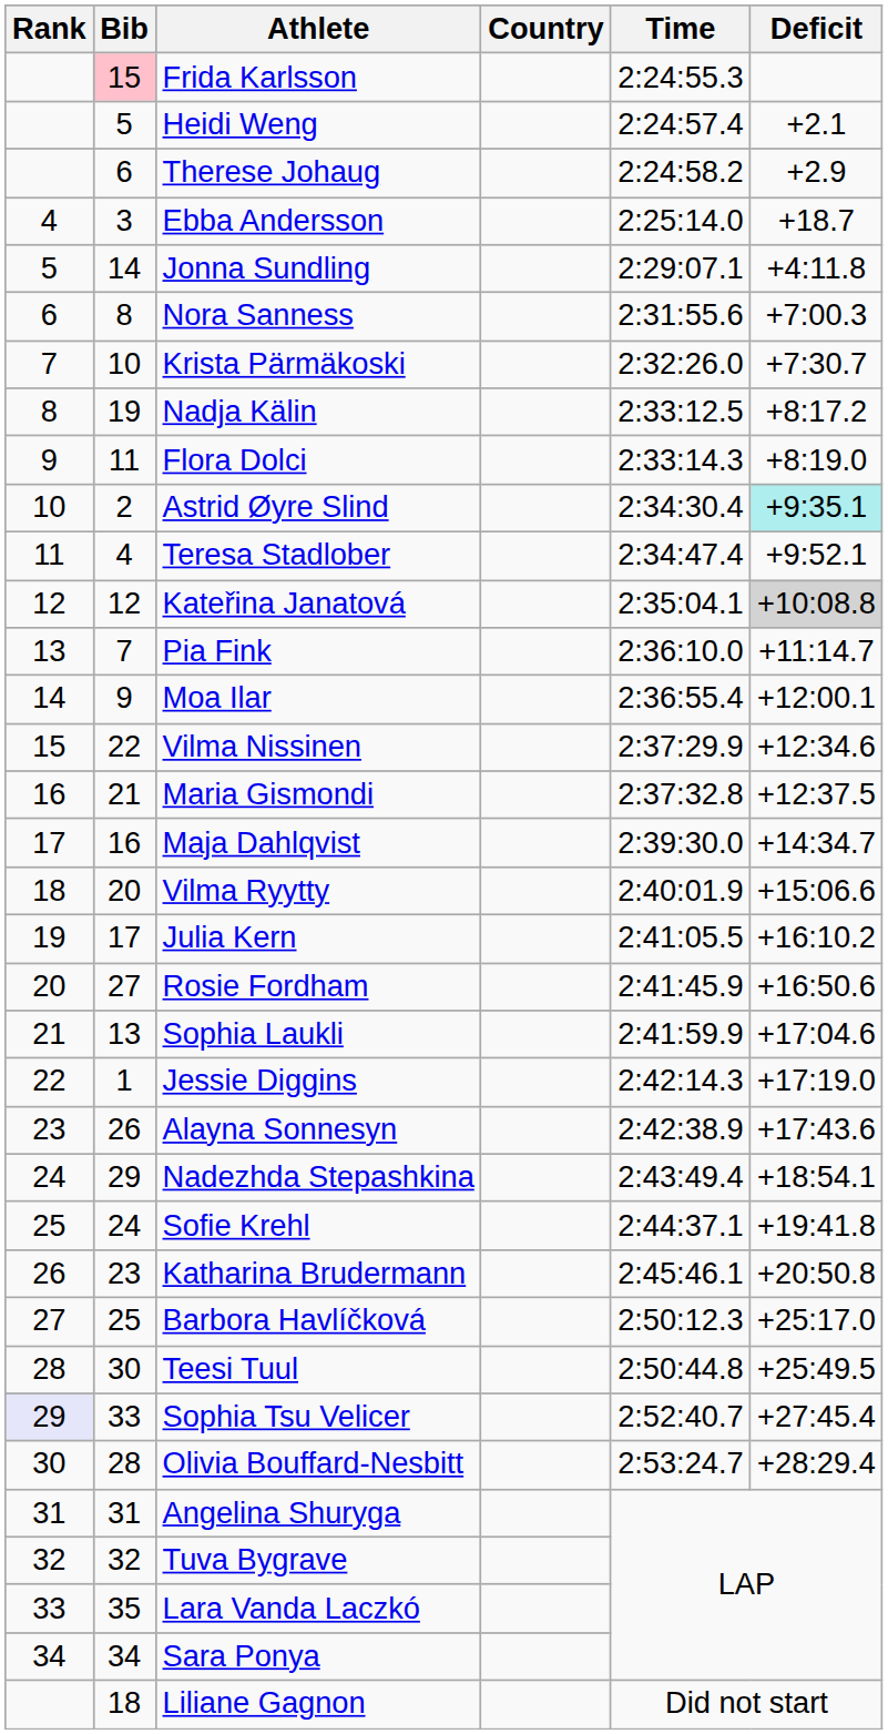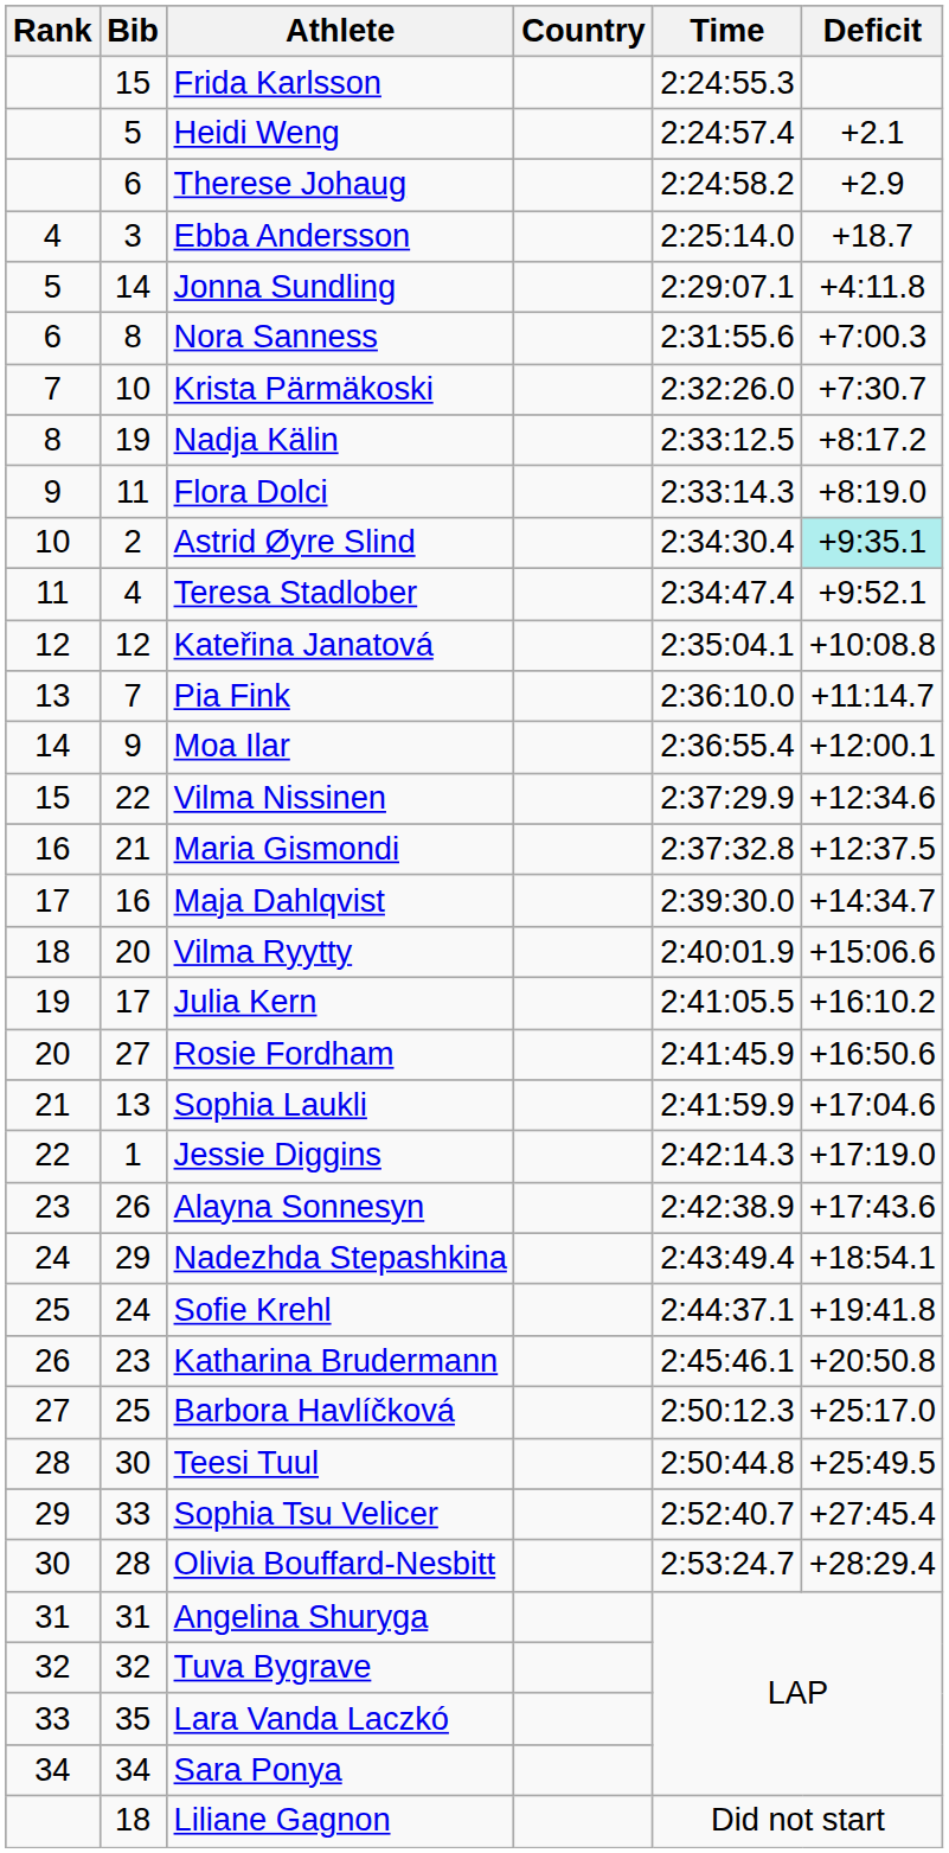Frida Karlsson | Bib: pink background -> no background
Kateřina Janatová | Deficit: lightgrey background -> no background
Sophia Tsu Velicer | Rank: lavender background -> no background
